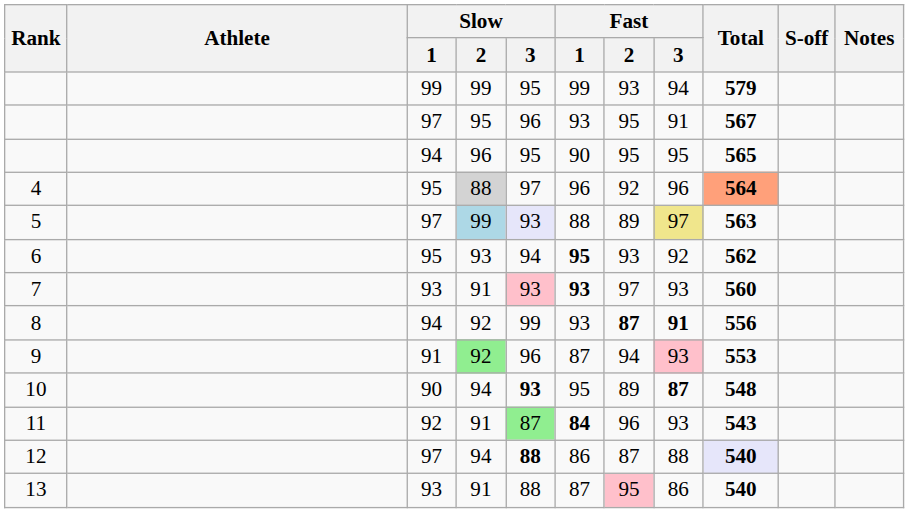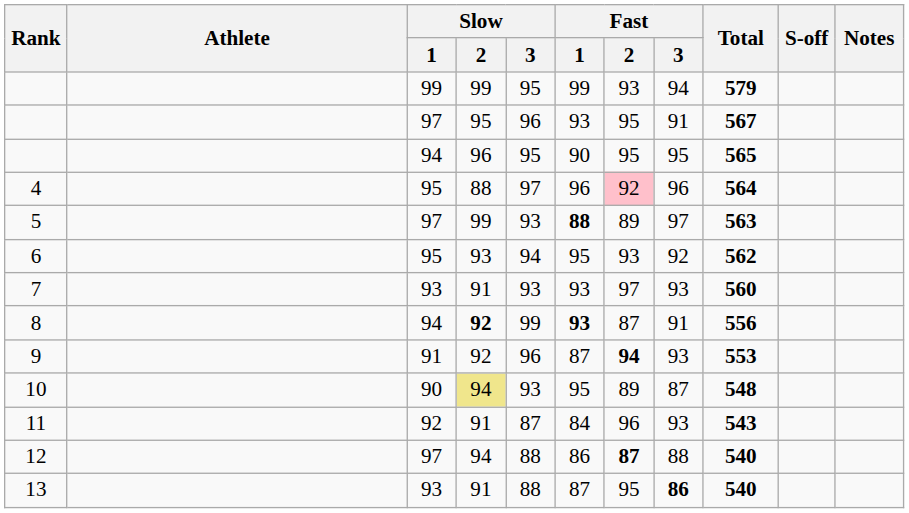4 | Slow / 2: lightgrey background -> no background
4 | Fast / 2: no background -> pink background
4 | Total: lightsalmon background -> no background
5 | Slow / 2: lightblue background -> no background
5 | Slow / 3: lavender background -> no background
5 | Fast / 1: normal -> bold
5 | Fast / 3: khaki background -> no background
6 | Fast / 1: bold -> normal
7 | Slow / 3: pink background -> no background
7 | Fast / 1: bold -> normal
8 | Slow / 2: normal -> bold
8 | Fast / 1: normal -> bold
8 | Fast / 2: bold -> normal
8 | Fast / 3: bold -> normal
9 | Slow / 2: lightgreen background -> no background
9 | Fast / 2: normal -> bold
9 | Fast / 3: pink background -> no background
10 | Slow / 2: no background -> khaki background
10 | Slow / 3: bold -> normal
10 | Fast / 3: bold -> normal
11 | Slow / 3: lightgreen background -> no background
11 | Fast / 1: bold -> normal
12 | Slow / 3: bold -> normal
12 | Fast / 2: normal -> bold
12 | Total: lavender background -> no background
13 | Fast / 2: pink background -> no background
13 | Fast / 3: normal -> bold
